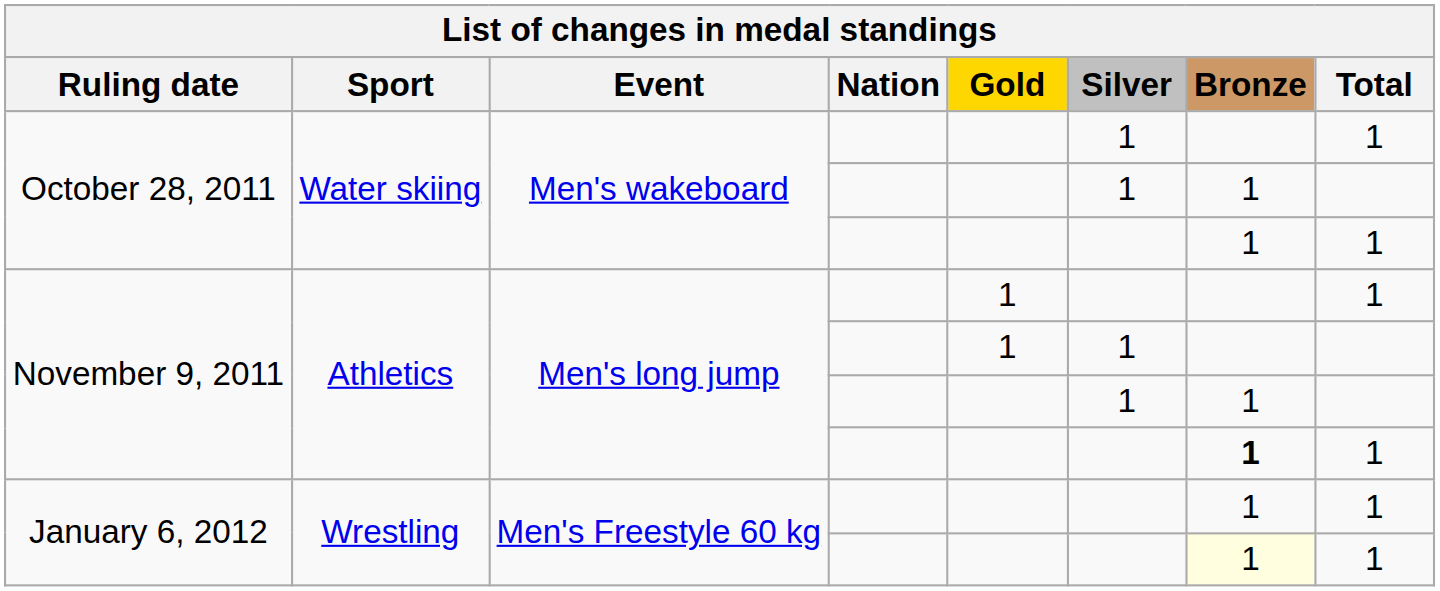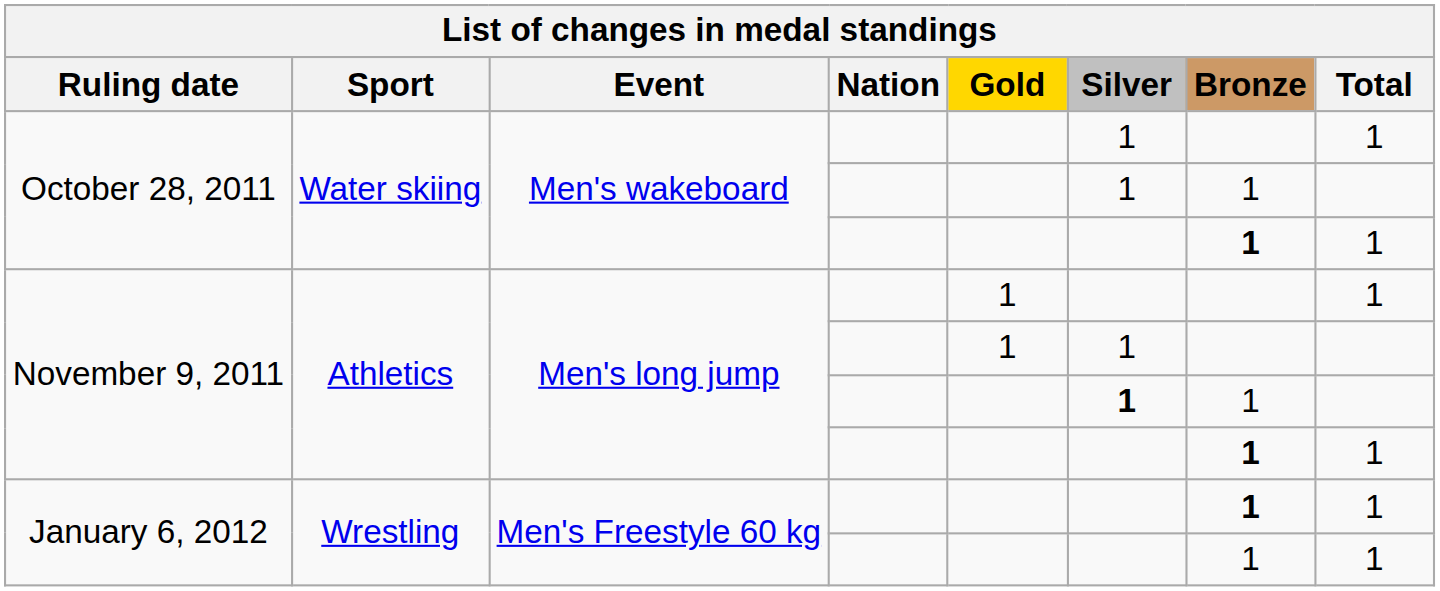row 5 | Bronze: normal -> bold
row 8 | Silver: normal -> bold
row 10 | Bronze: normal -> bold
row 11 | Bronze: lightyellow background -> no background
